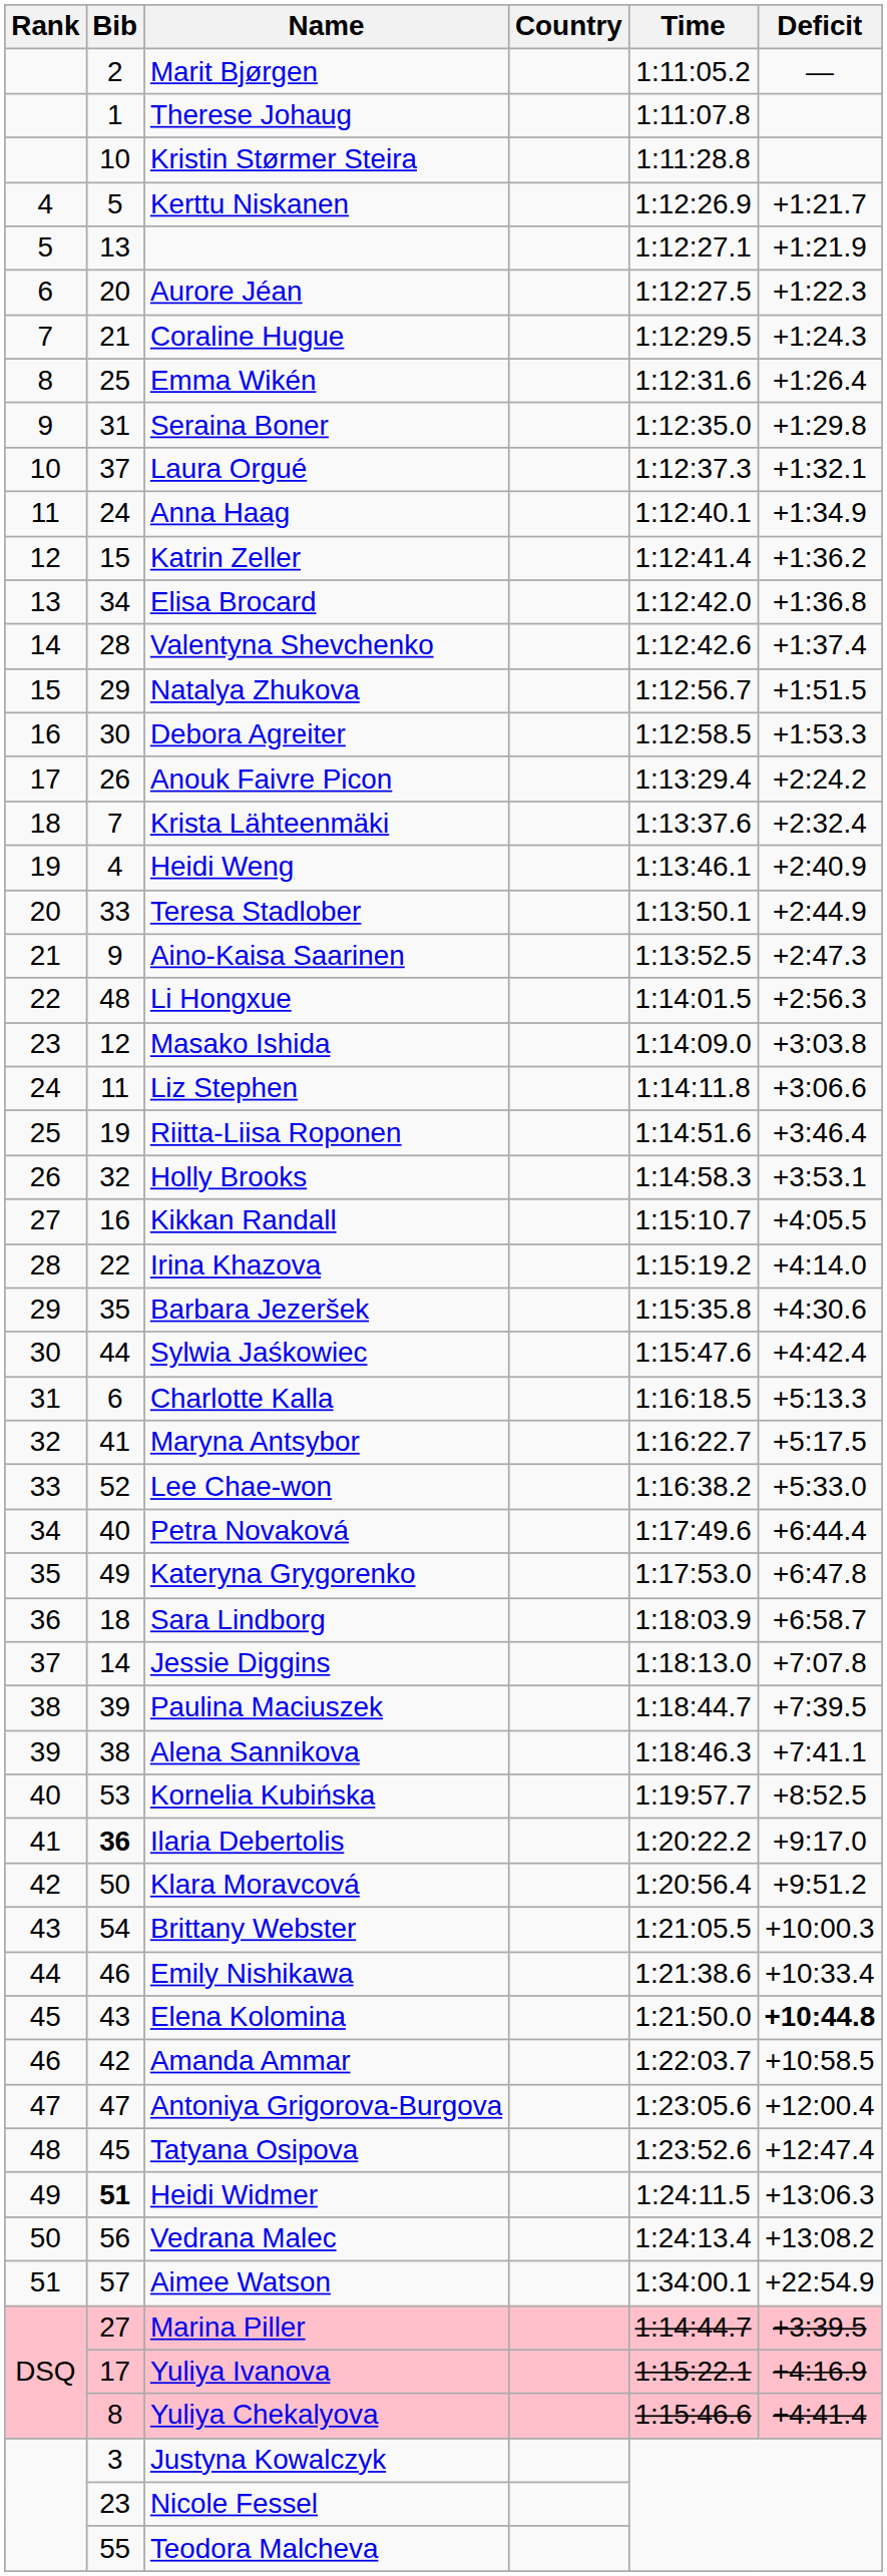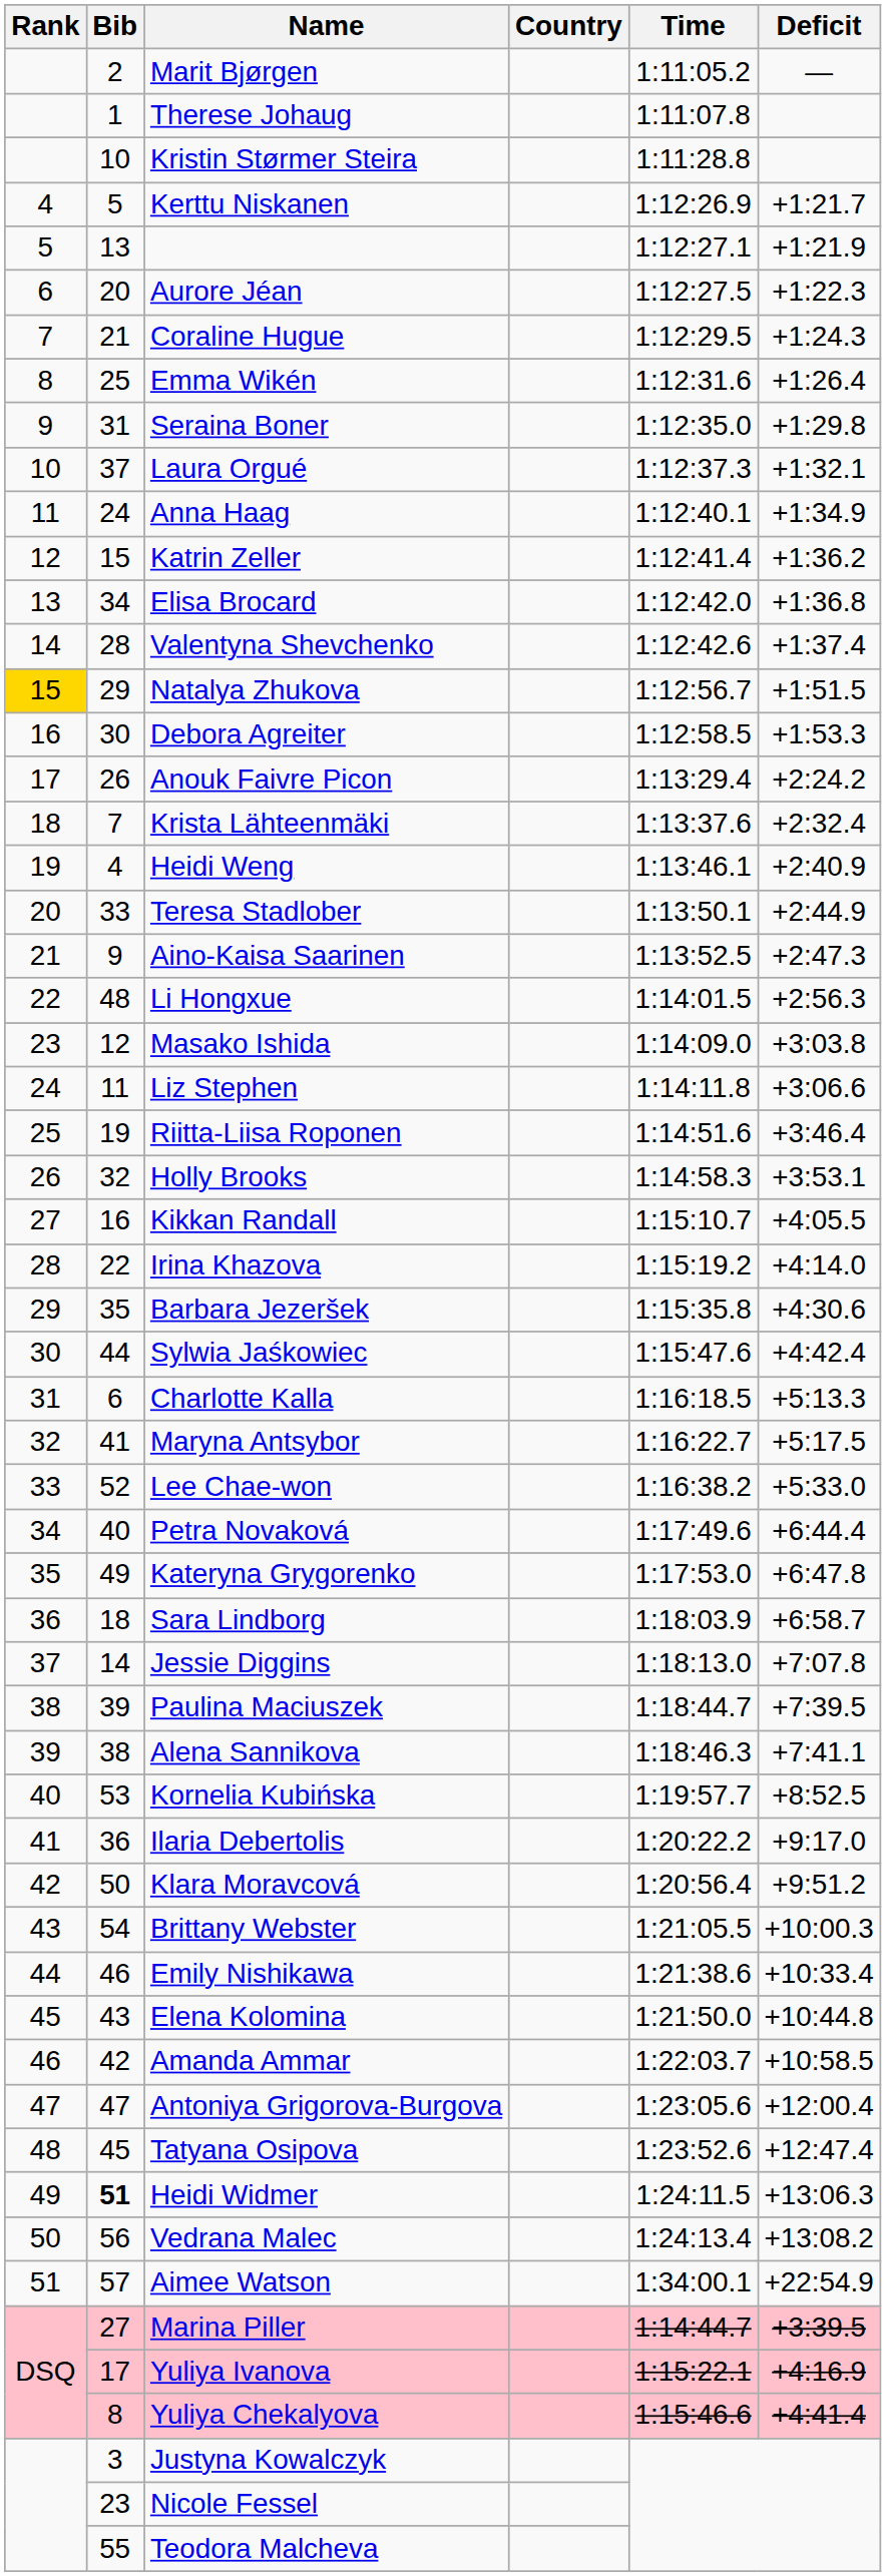Natalya Zhukova | Rank: no background -> gold background
Ilaria Debertolis | Bib: bold -> normal
Elena Kolomina | Deficit: bold -> normal
